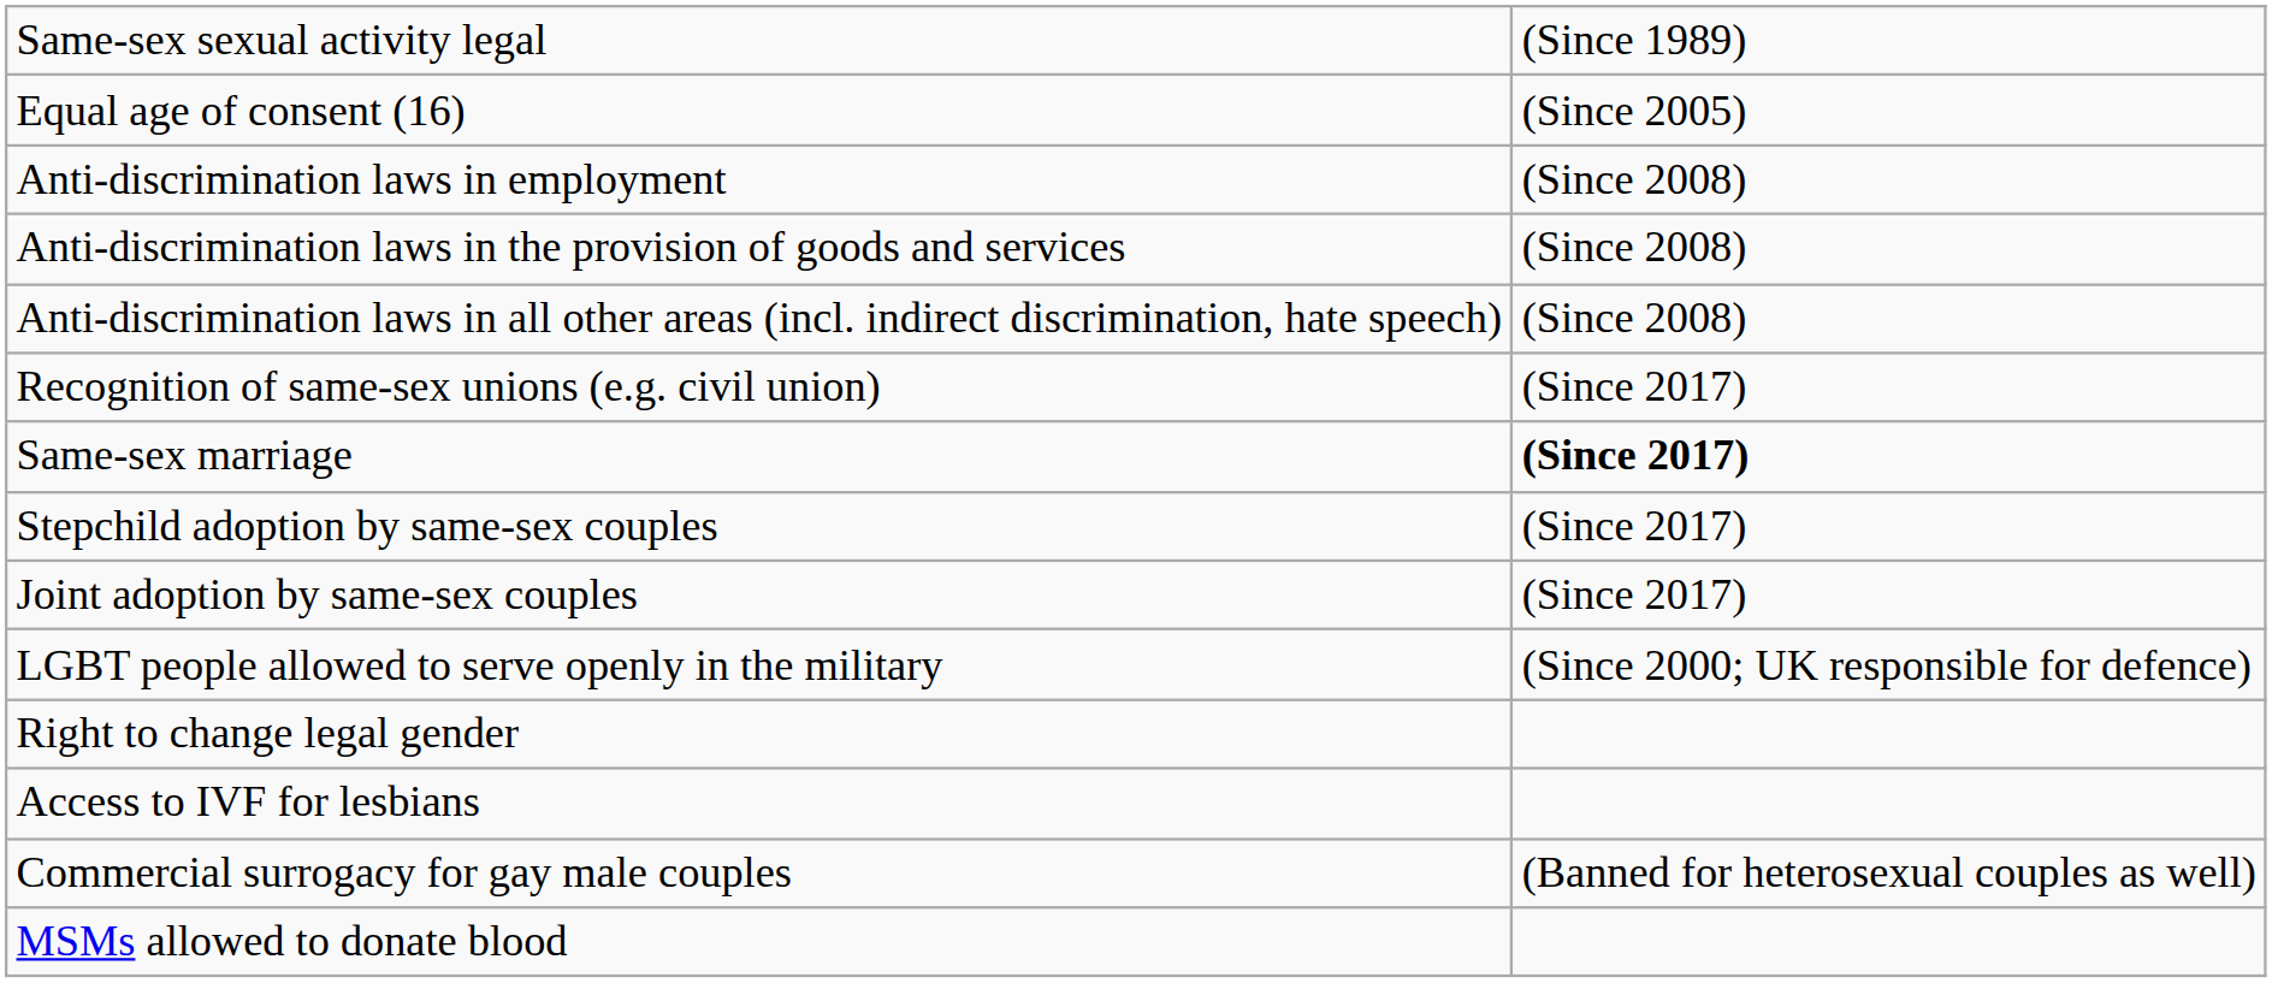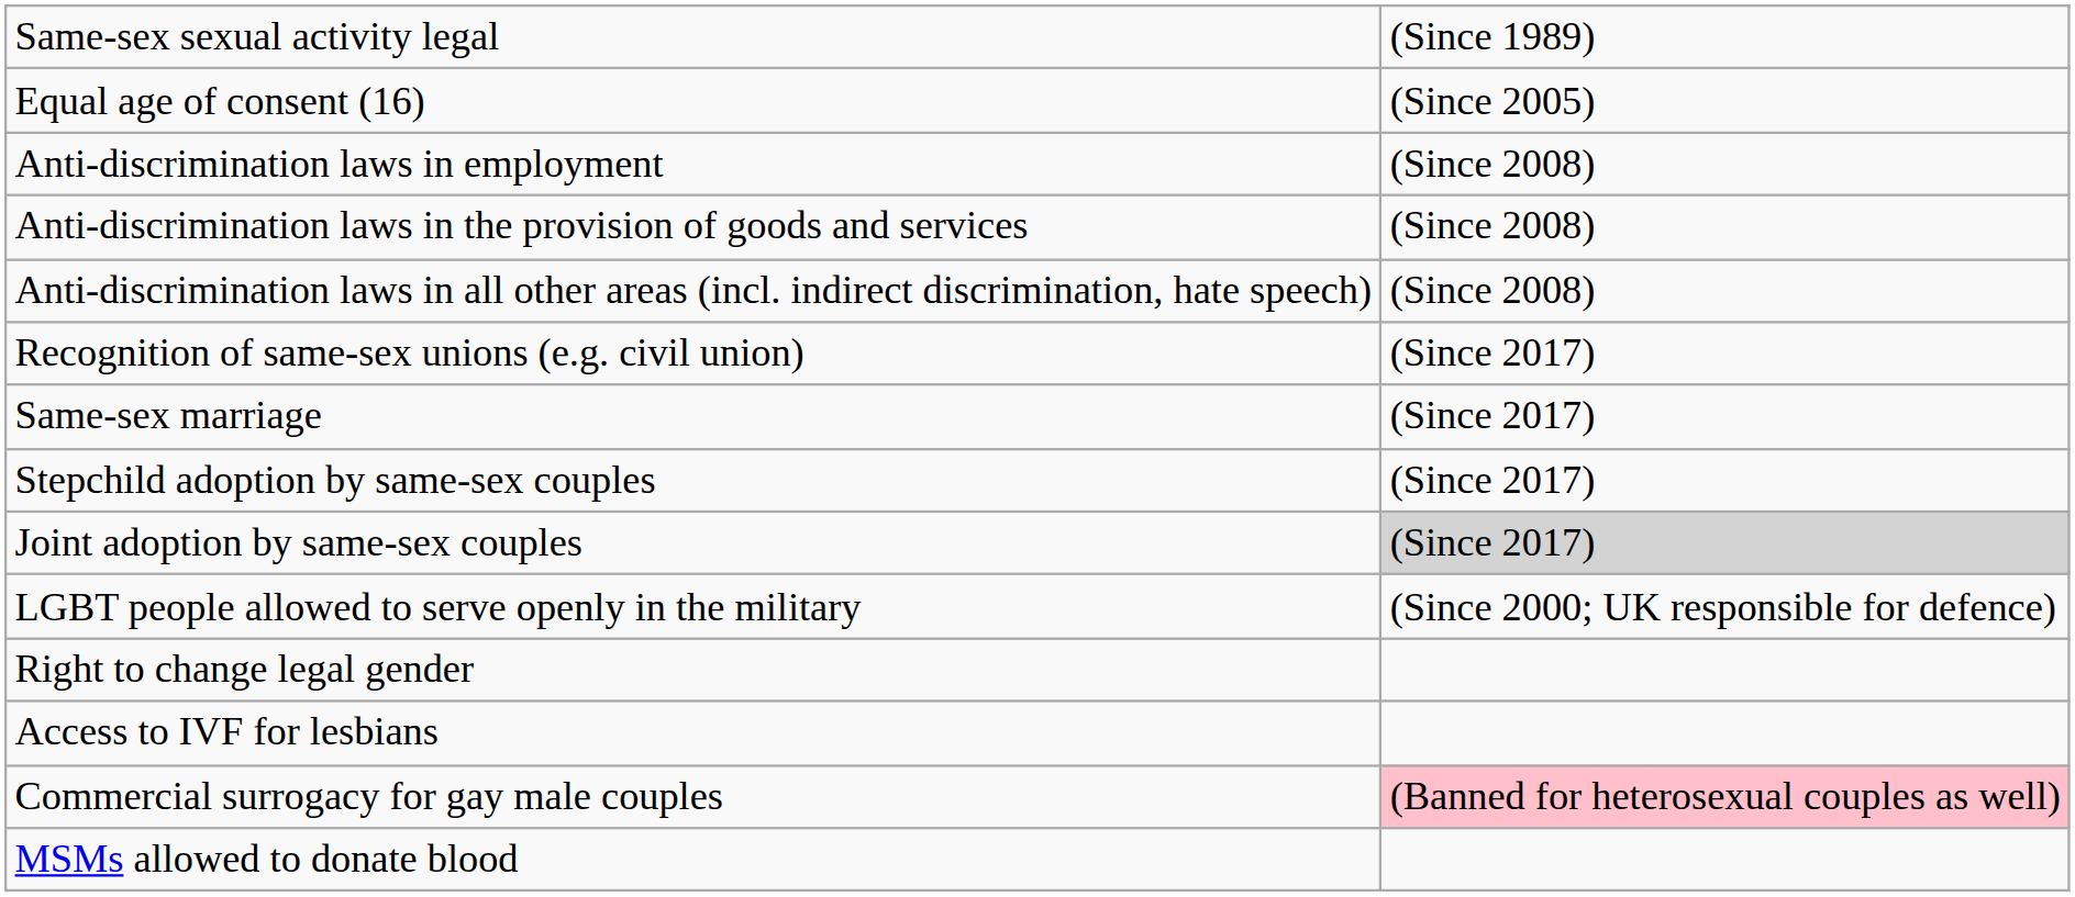Same-sex marriage | column 2: bold -> normal
Joint adoption by same-sex couples | column 2: no background -> lightgrey background
Commercial surrogacy for gay male couples | column 2: no background -> pink background
